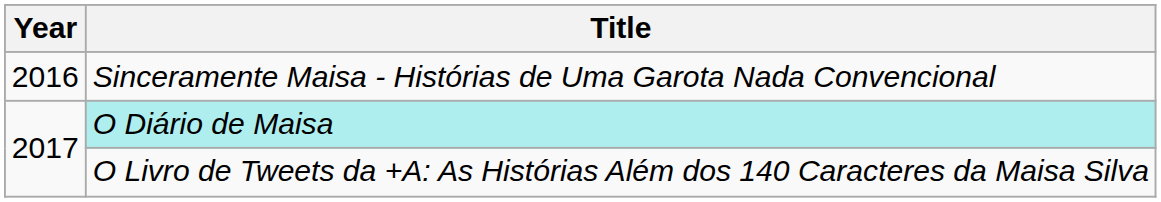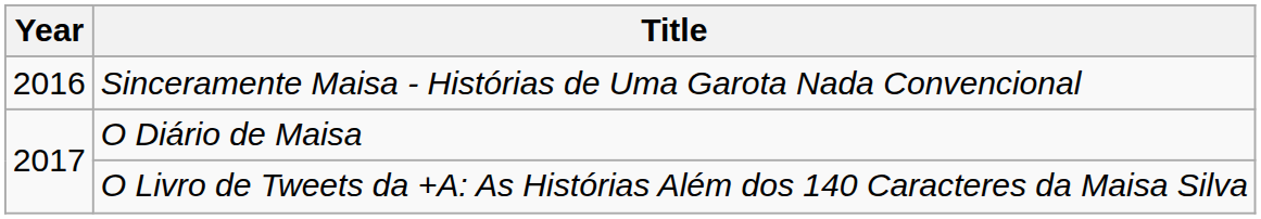O Diário de Maisa | Title: paleturquoise background -> no background
